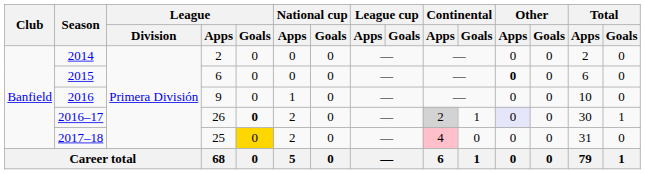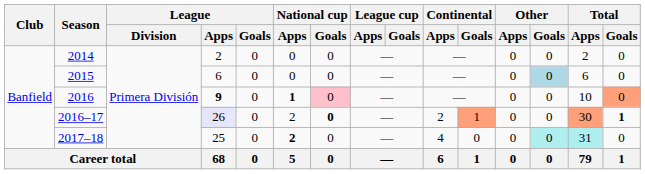2015 | Other / Apps: bold -> normal
2015 | Other / Goals: no background -> lightblue background
2016 | League / Apps: normal -> bold
2016 | National cup / Apps: normal -> bold
2016 | National cup / Goals: no background -> pink background
2016 | Total / Goals: no background -> lightsalmon background
2016–17 | League / Apps: no background -> lavender background
2016–17 | League / Goals: bold -> normal
2016–17 | National cup / Goals: normal -> bold
2016–17 | Continental / Apps: lightgrey background -> no background
2016–17 | Continental / Goals: no background -> lightsalmon background
2016–17 | Other / Apps: lavender background -> no background
2016–17 | Total / Apps: no background -> lightsalmon background
2016–17 | Total / Goals: normal -> bold
2017–18 | League / Goals: gold background -> no background
2017–18 | National cup / Apps: normal -> bold
2017–18 | Continental / Apps: pink background -> no background
2017–18 | Other / Goals: no background -> paleturquoise background
2017–18 | Total / Apps: no background -> paleturquoise background
